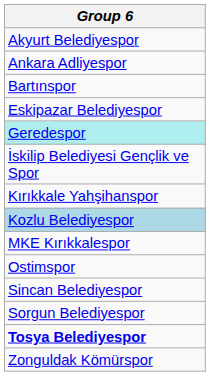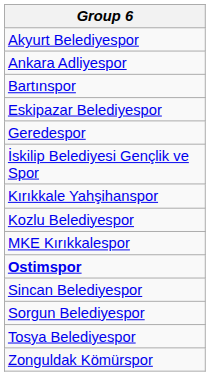row 6 | column 1: paleturquoise background -> no background
row 9 | column 1: lightblue background -> no background
row 11 | column 1: normal -> bold
row 14 | column 1: bold -> normal
